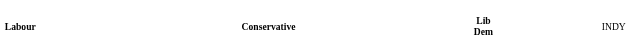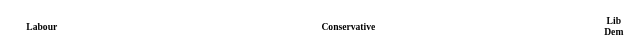- column: 1 | INDY
